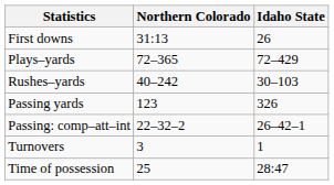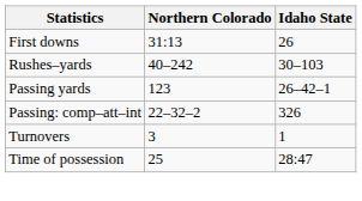- row: Plays–yards | 72–365 | 72–429
Passing yards | Idaho State: 326 -> 26–42–1
Passing: comp–att–int | Idaho State: 26–42–1 -> 326
